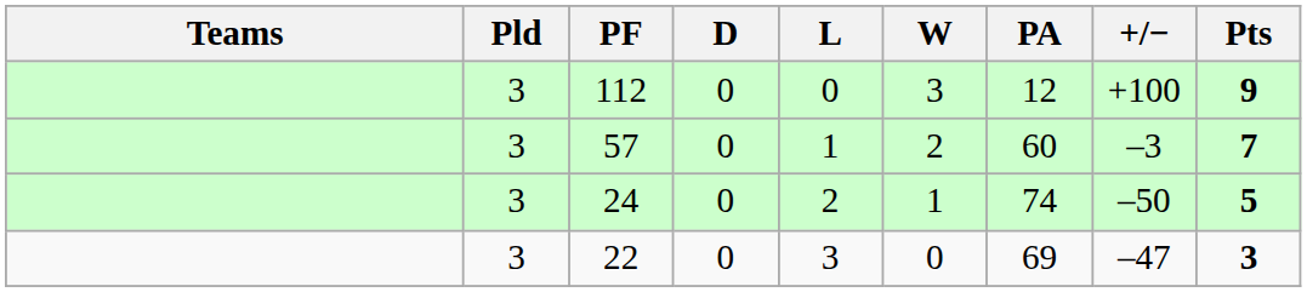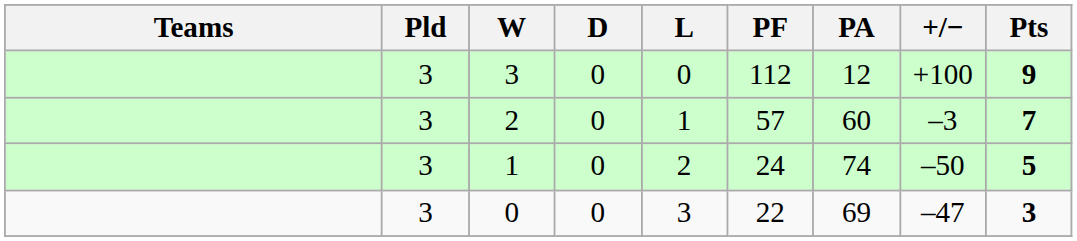columns swapped: W <-> PF
